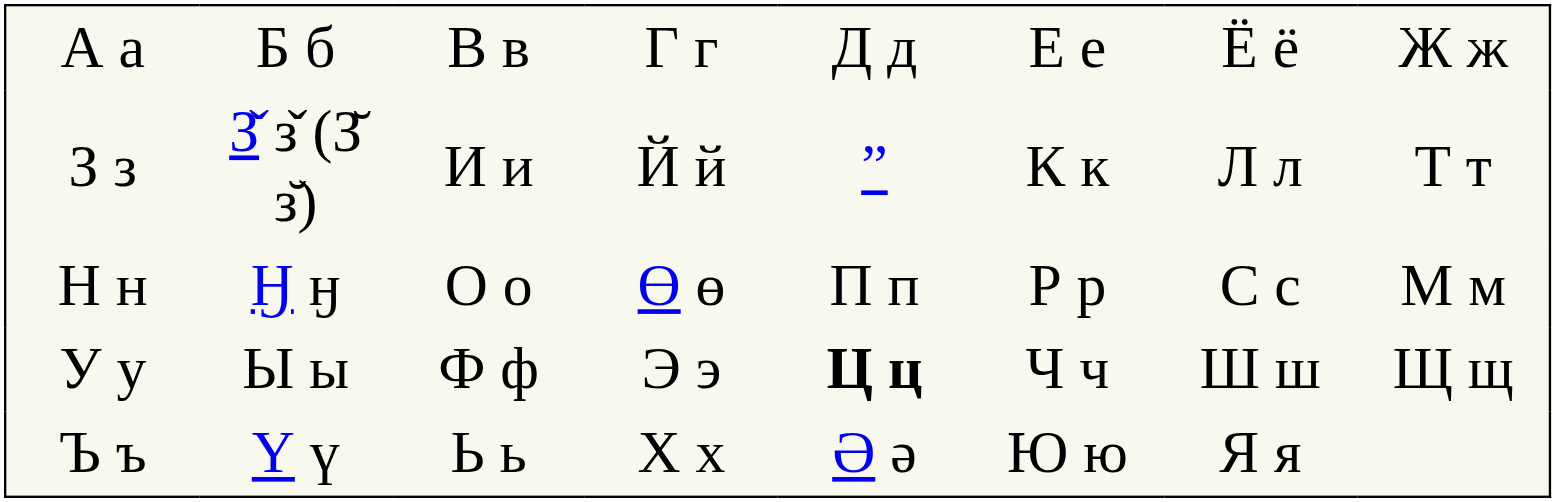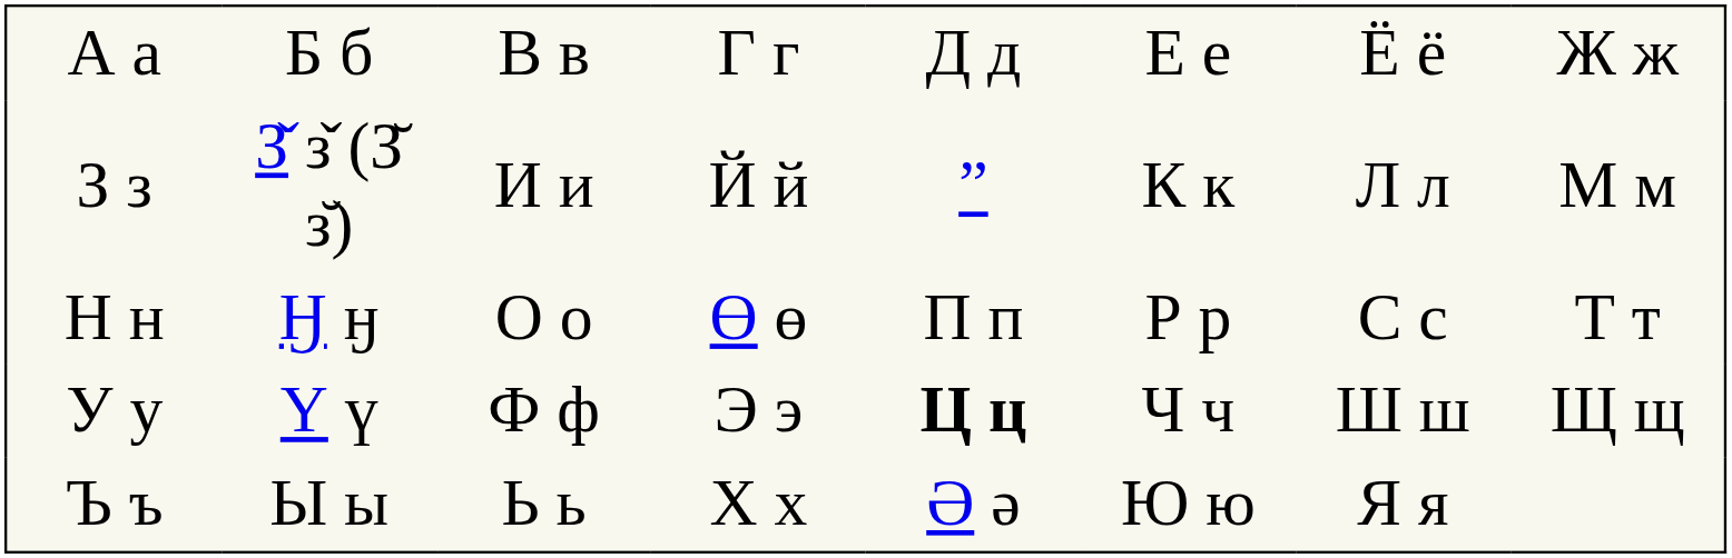З з | column 8: Т т -> М м
Н н | column 8: М м -> Т т
У у | column 2: Ы ы -> Ү ү
Ъ ъ | column 2: Ү ү -> Ы ы
